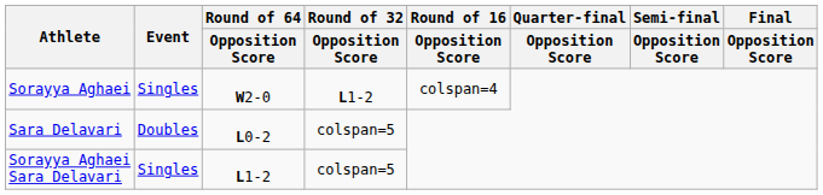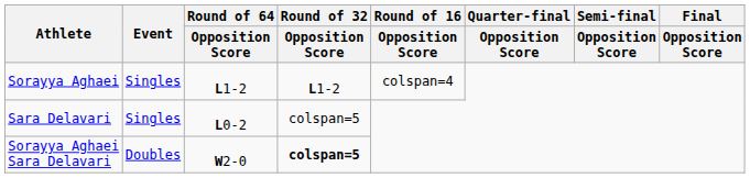Sorayya Aghaei | Round of 64 / Opposition Score: W2-0 -> L1-2
Sara Delavari | Event: Doubles -> Singles
Sorayya Aghaei Sara Delavari | Event: Singles -> Doubles
Sorayya Aghaei Sara Delavari | Round of 64 / Opposition Score: L1-2 -> W2-0
Sorayya Aghaei Sara Delavari | Round of 32 / Opposition Score: normal -> bold
